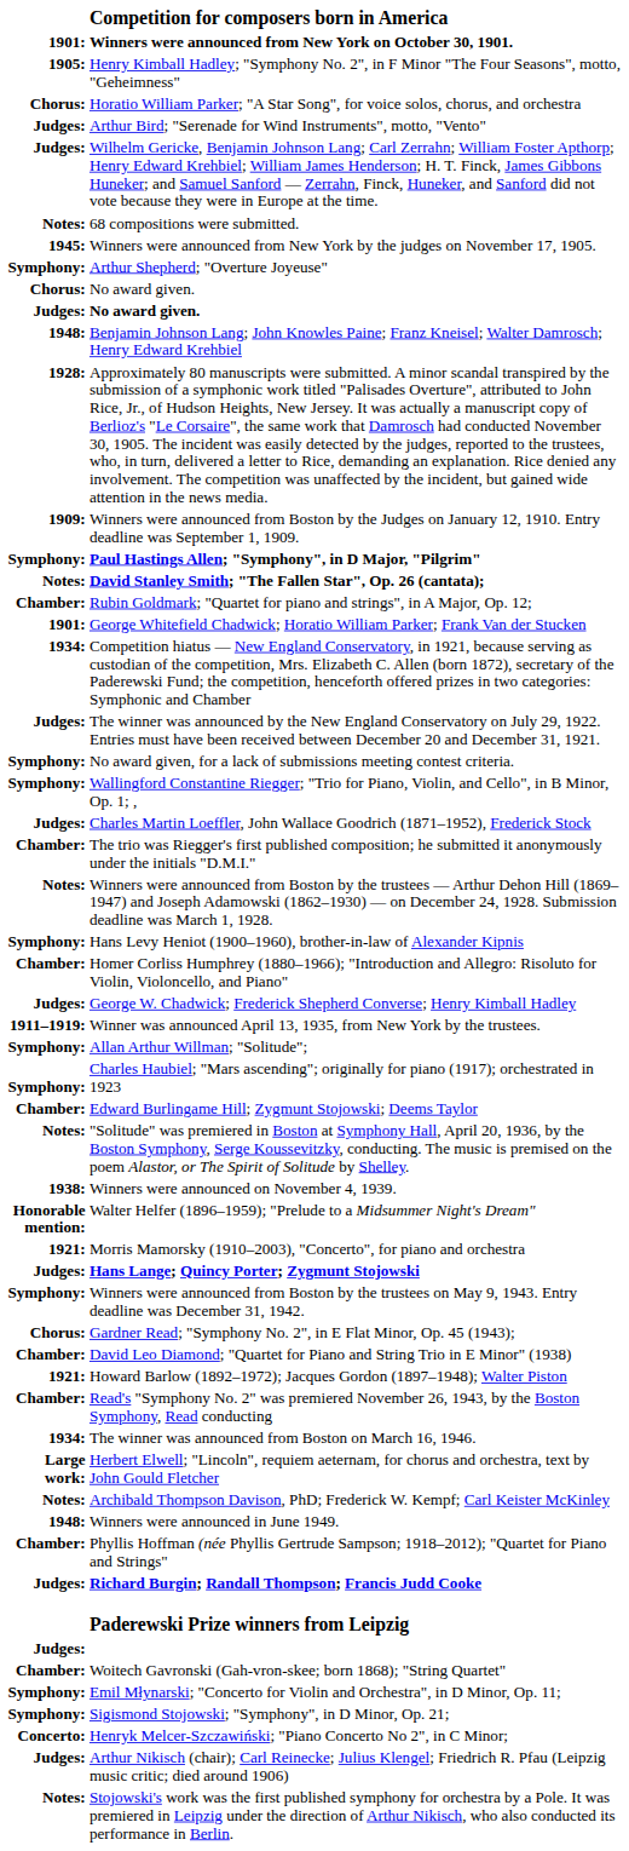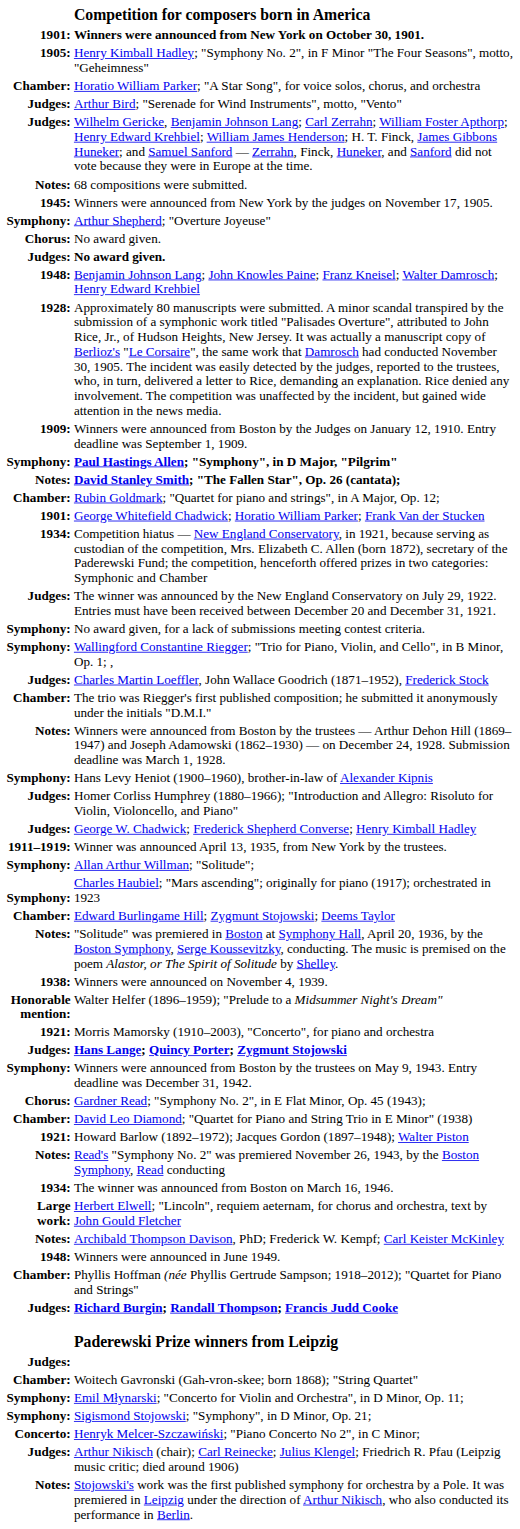row 4 | column 1: Chorus: -> Chamber:
row 27 | column 1: Chamber: -> Judges:
row 42 | column 1: Chamber: -> Notes:
